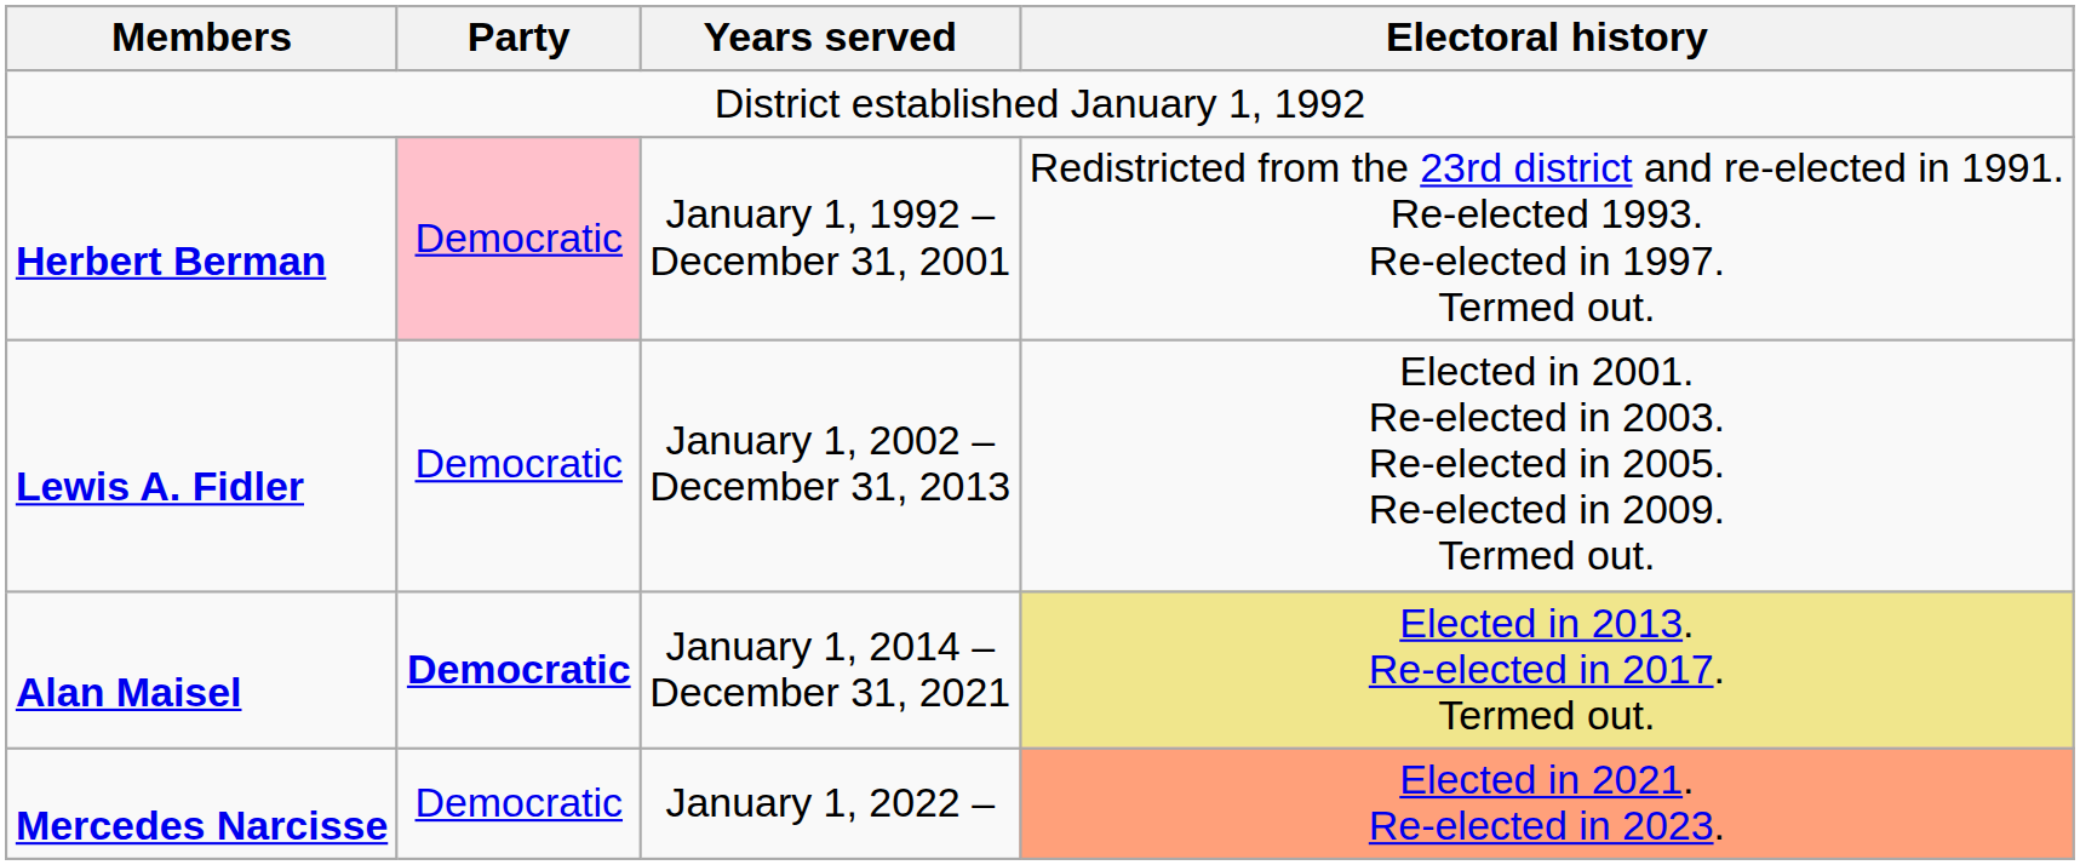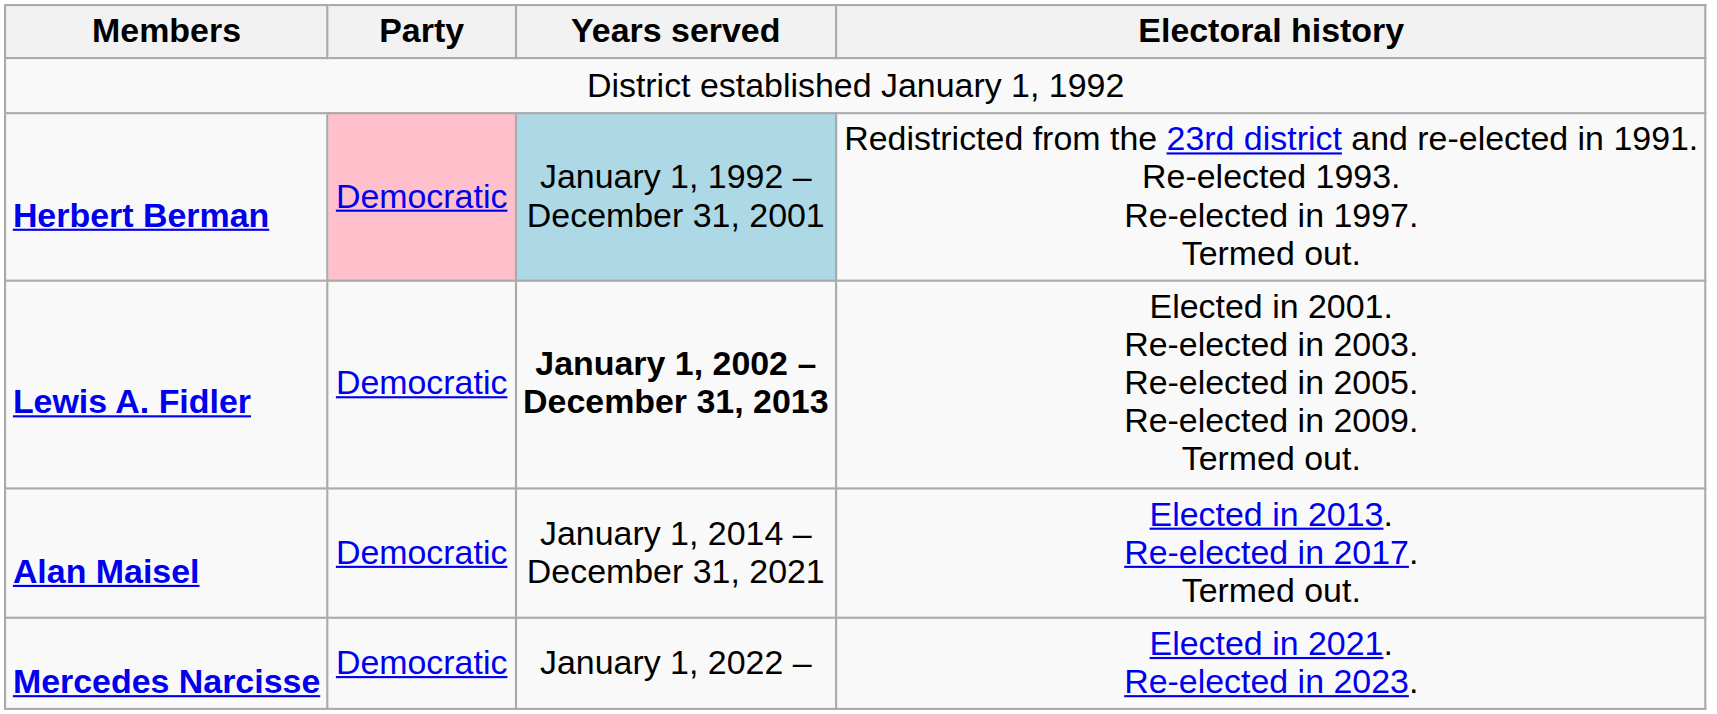Herbert Berman | Years served: no background -> lightblue background
Lewis A. Fidler | Years served: normal -> bold
Alan Maisel | Party: bold -> normal
Alan Maisel | Electoral history: khaki background -> no background
Mercedes Narcisse | Electoral history: lightsalmon background -> no background
